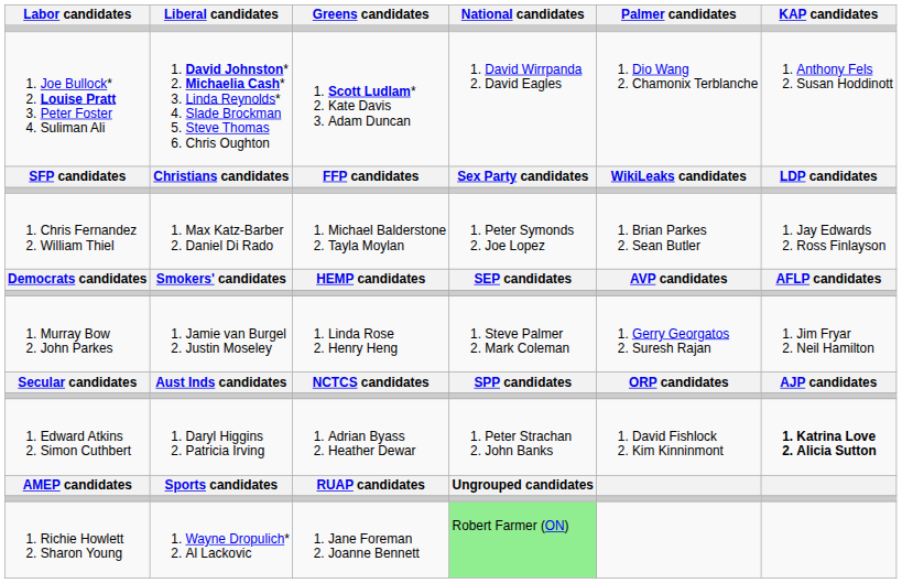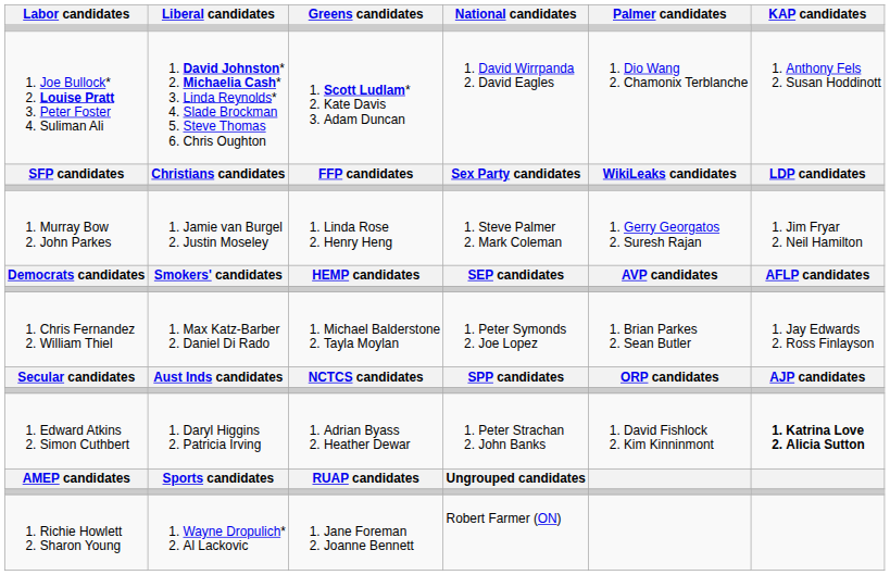rows swapped: Murray Bow John Parkes <-> Chris Fernandez William Thiel
Richie Howlett Sharon Young | National candidates: lightgreen background -> no background
